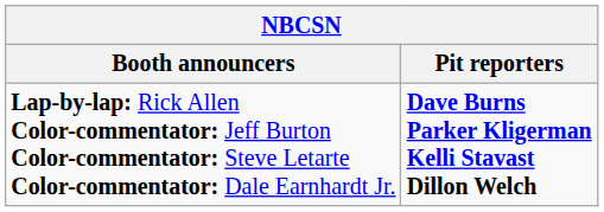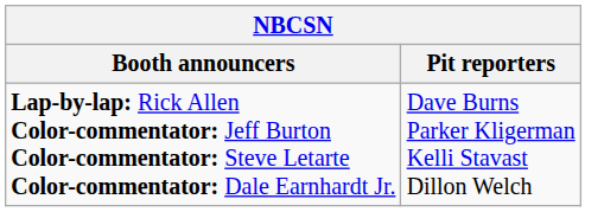row 3 | Pit reporters: bold -> normal
